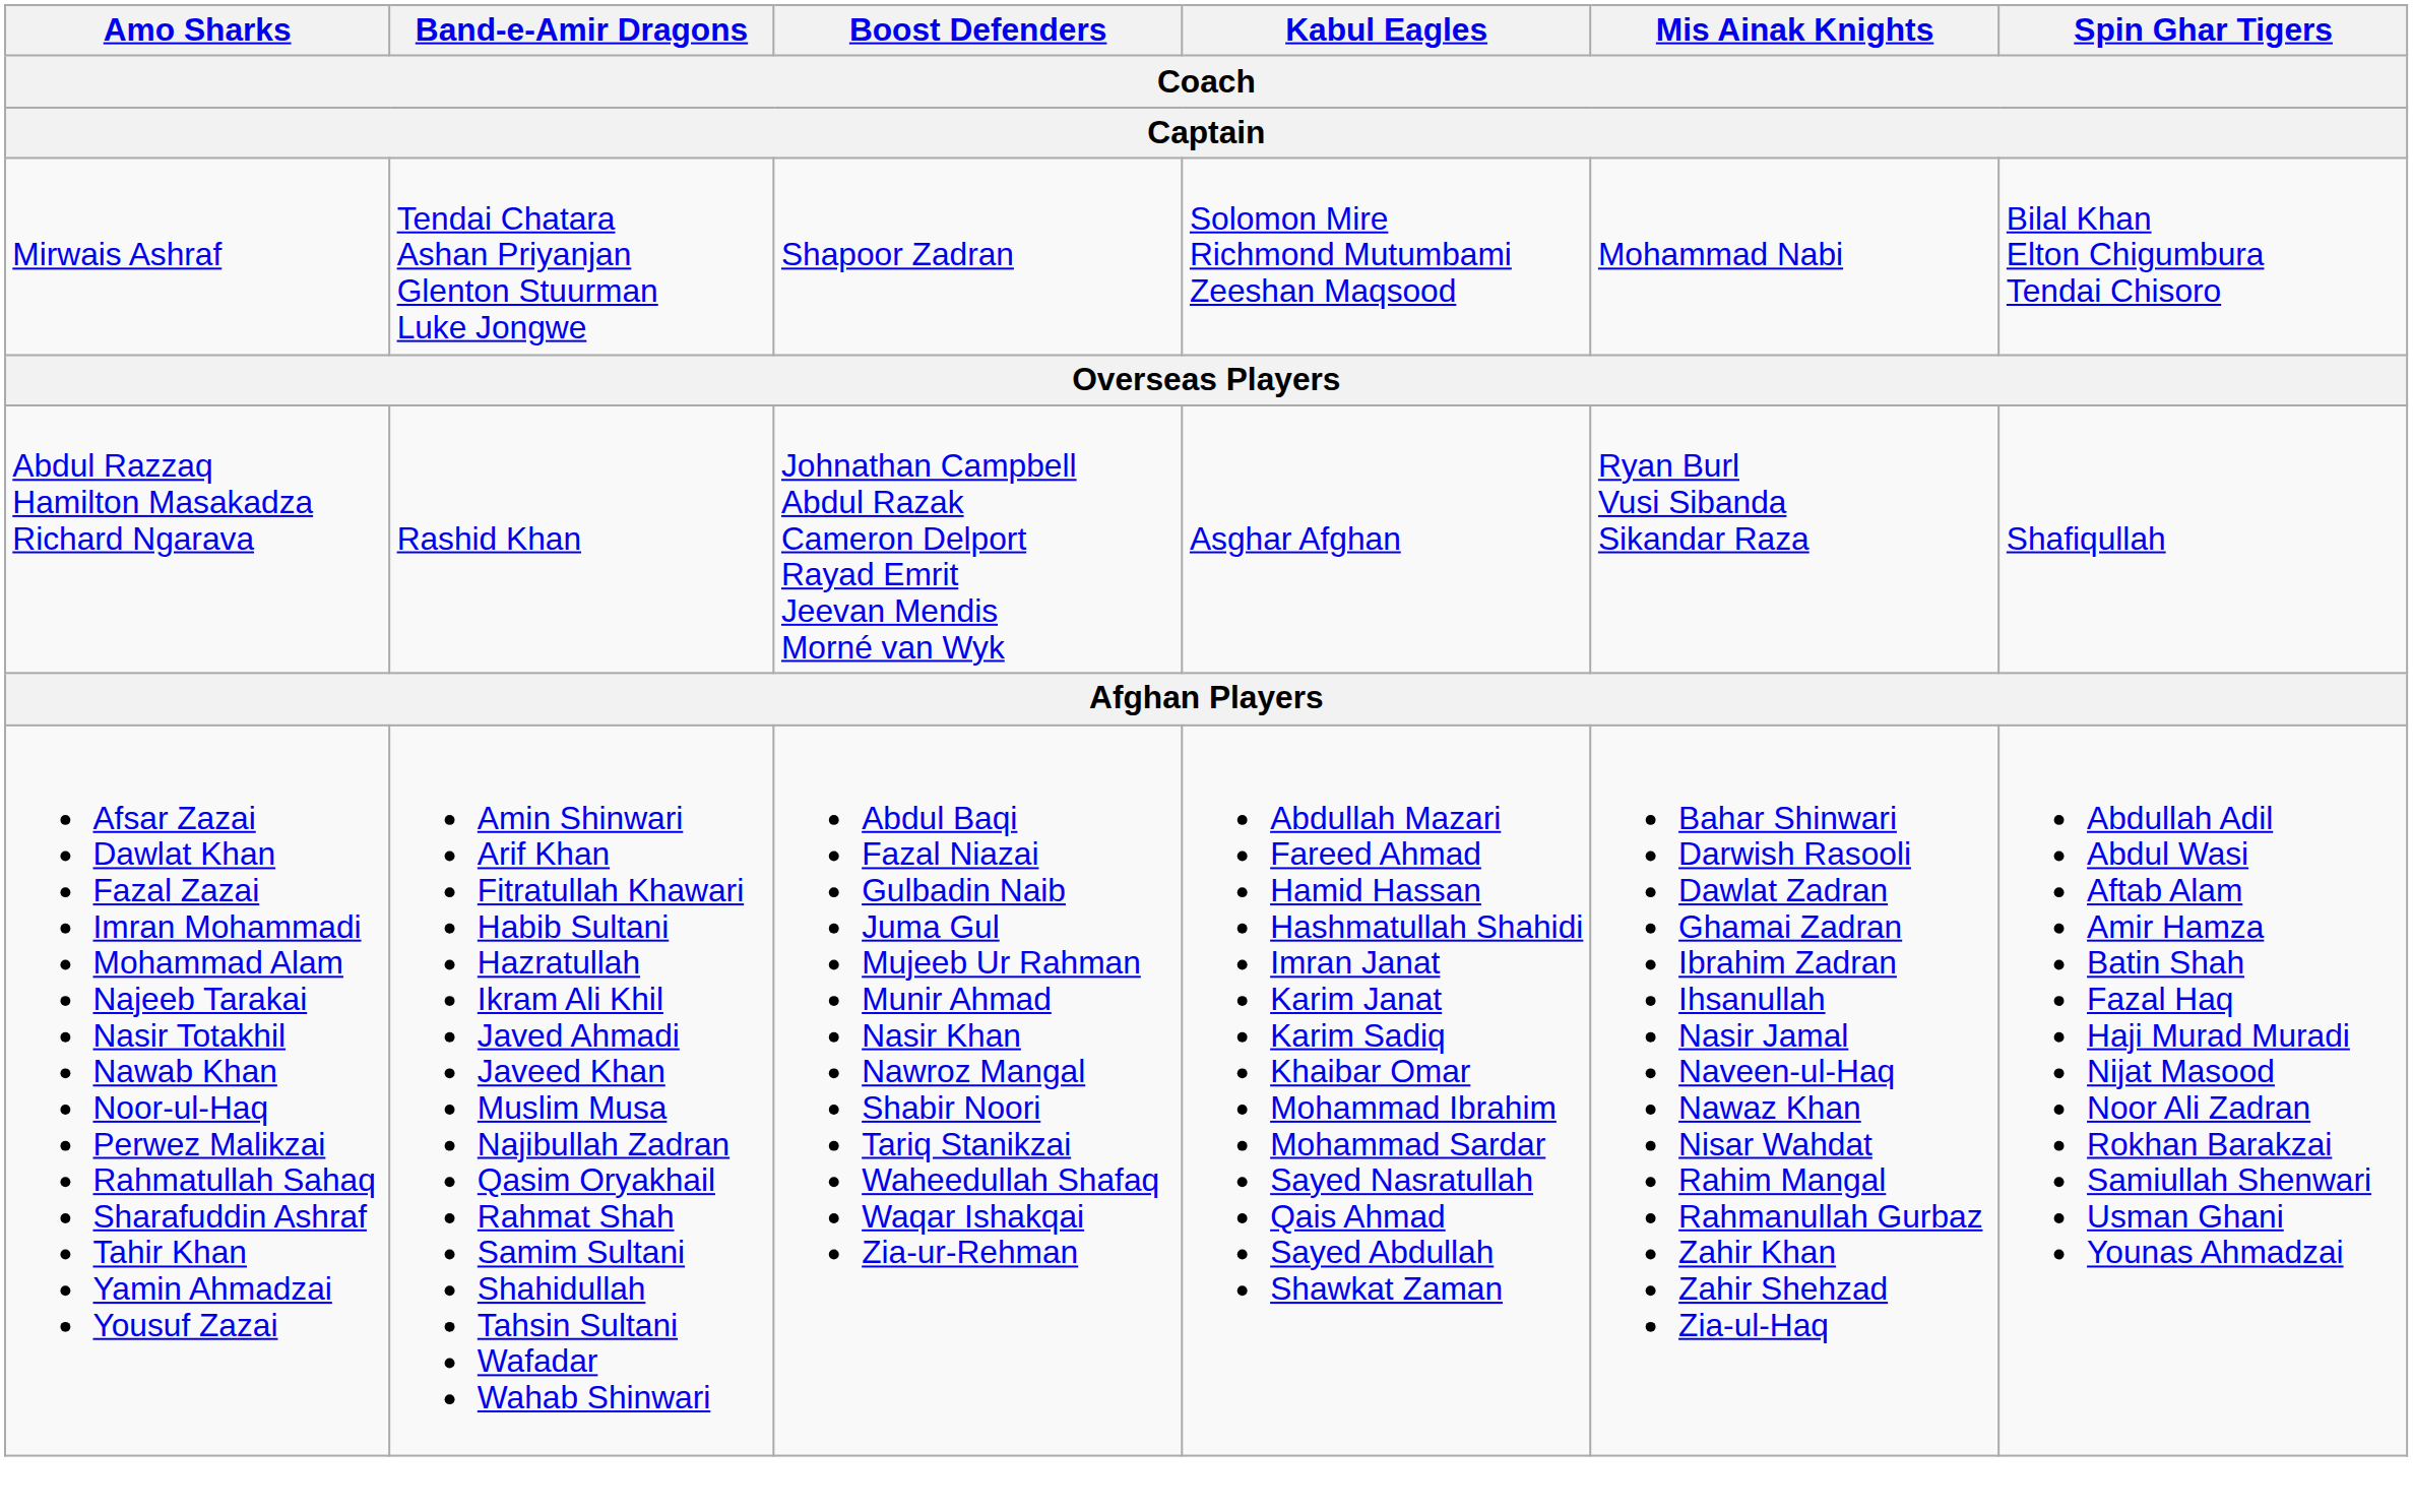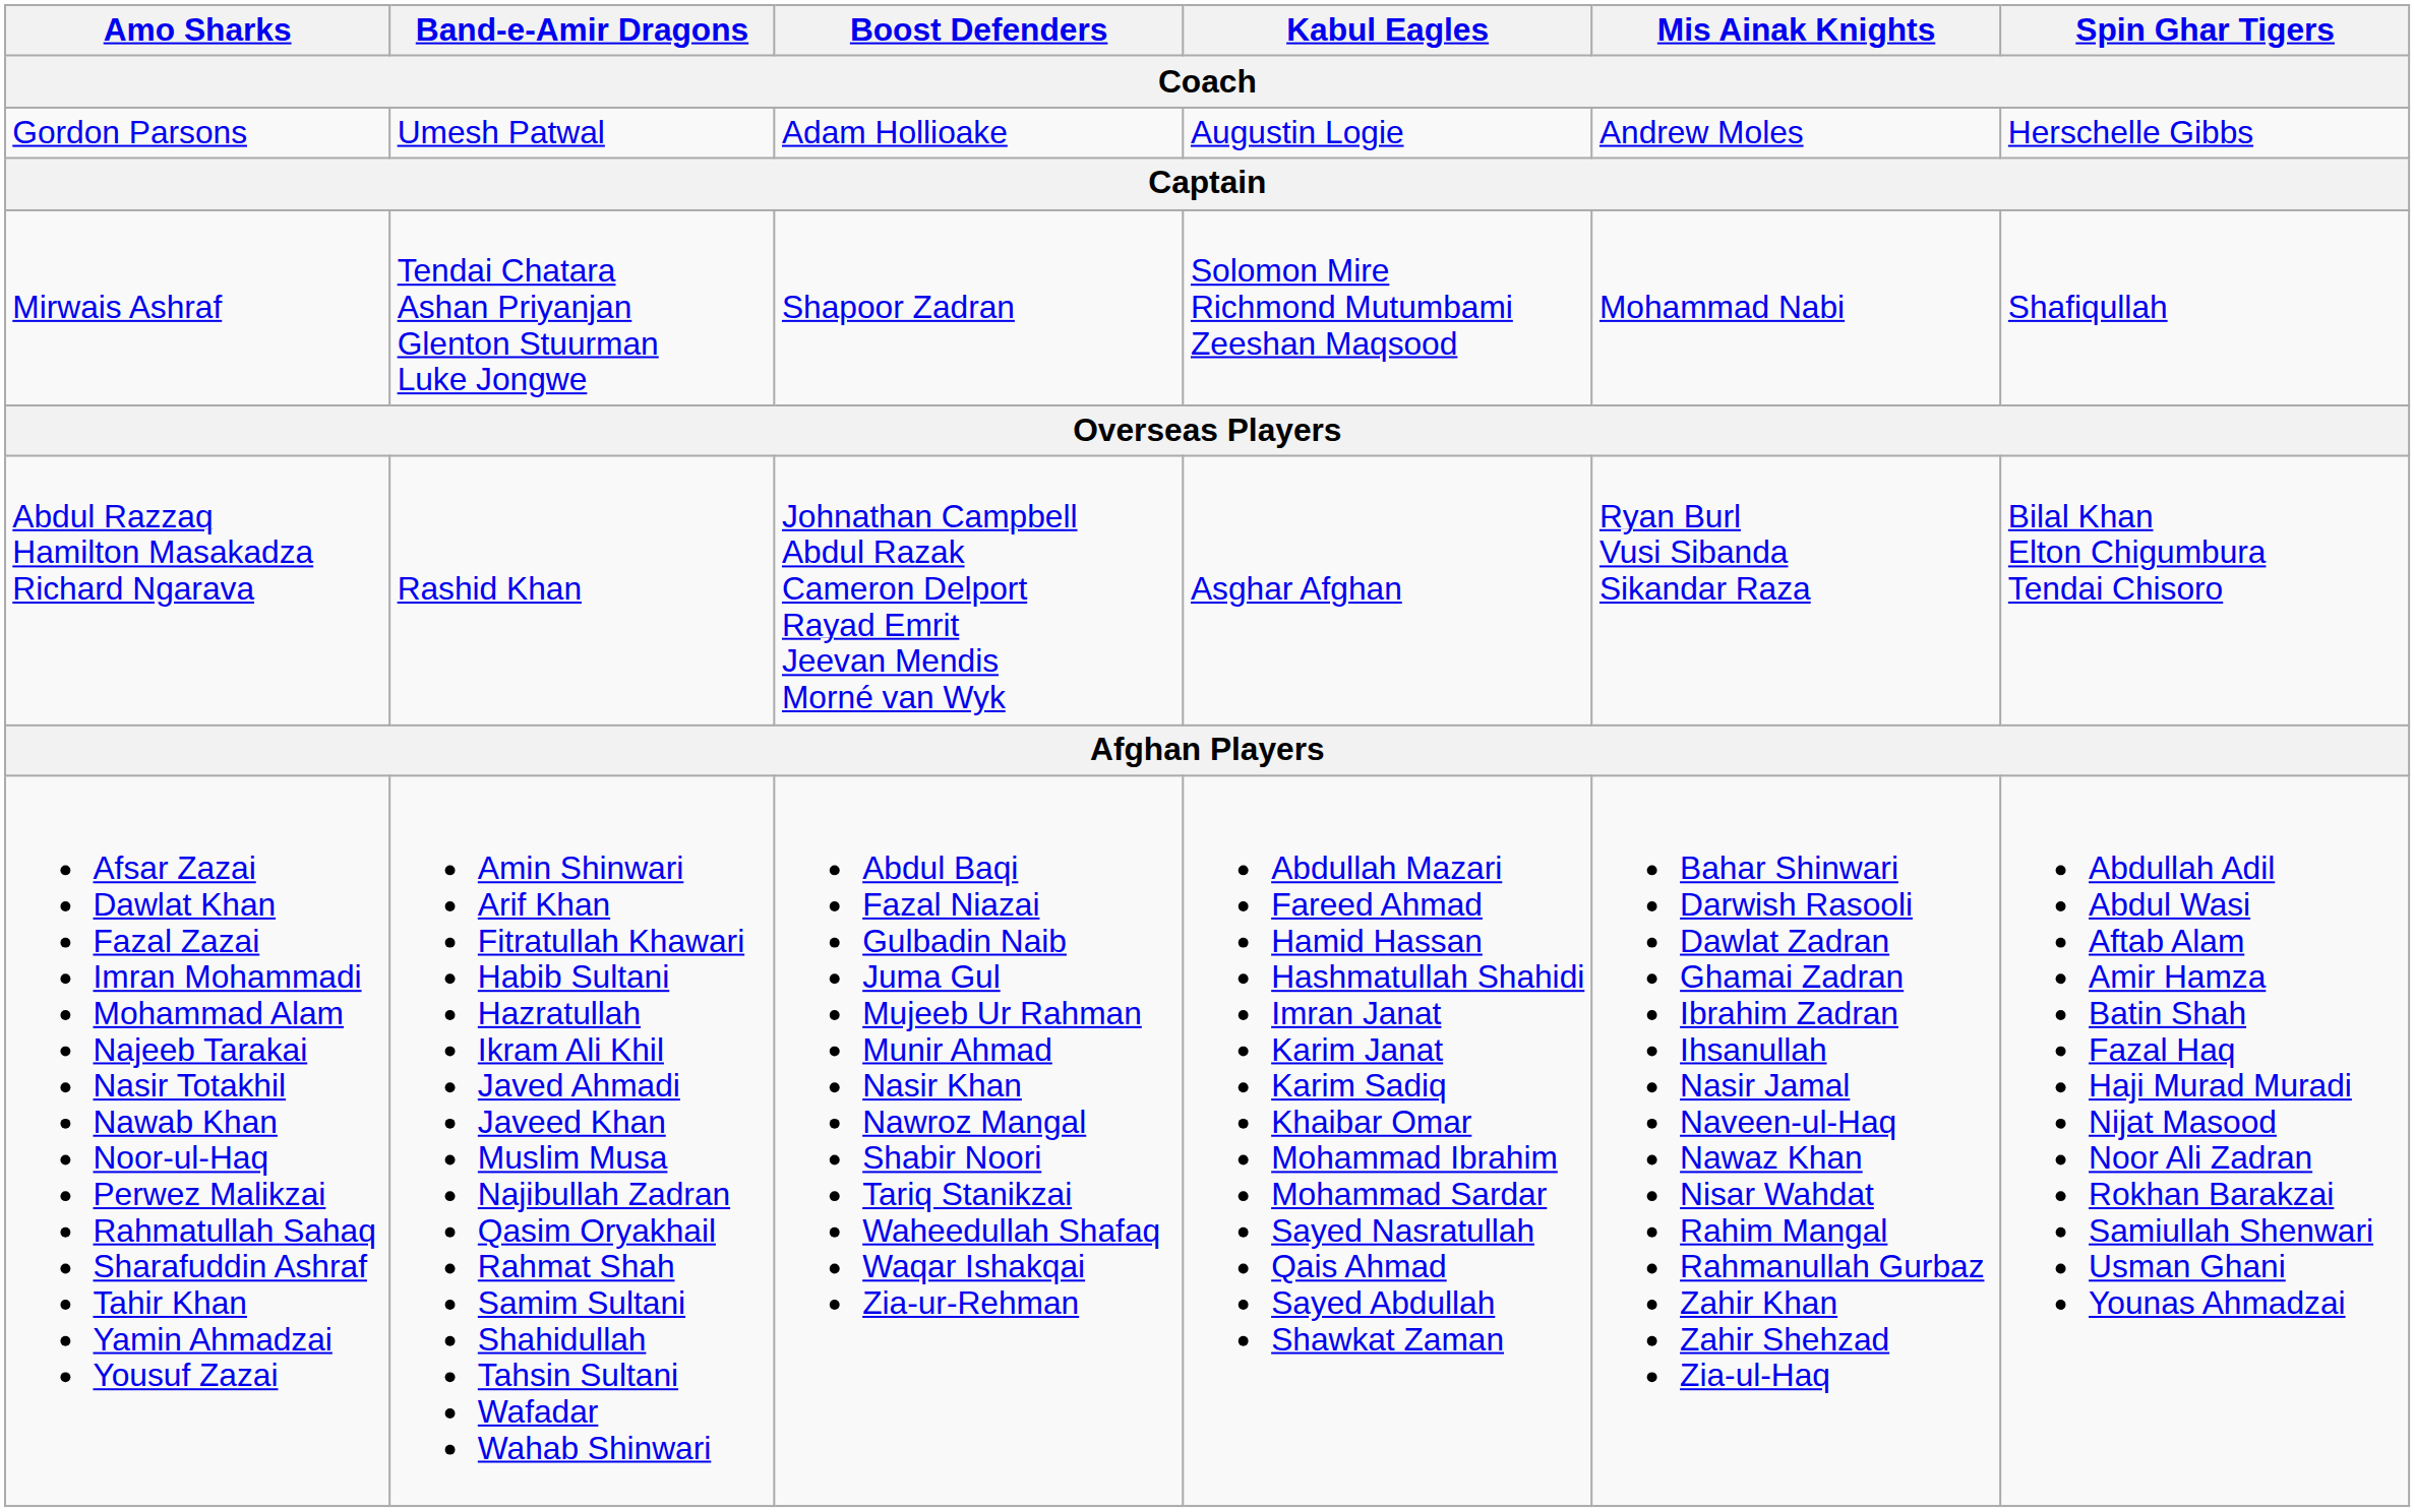+ row: Gordon Parsons | Umesh Patwal | Adam Hollioake | Augustin Logie | Andrew Moles | Herschelle Gibbs
Mirwais Ashraf | Spin Ghar Tigers: Bilal Khan Elton Chigumbura Tendai Chisoro -> Shafiqullah
Abdul Razzaq Hamilton Masakadza Richard Ngarava | Spin Ghar Tigers: Shafiqullah -> Bilal Khan Elton Chigumbura Tendai Chisoro
